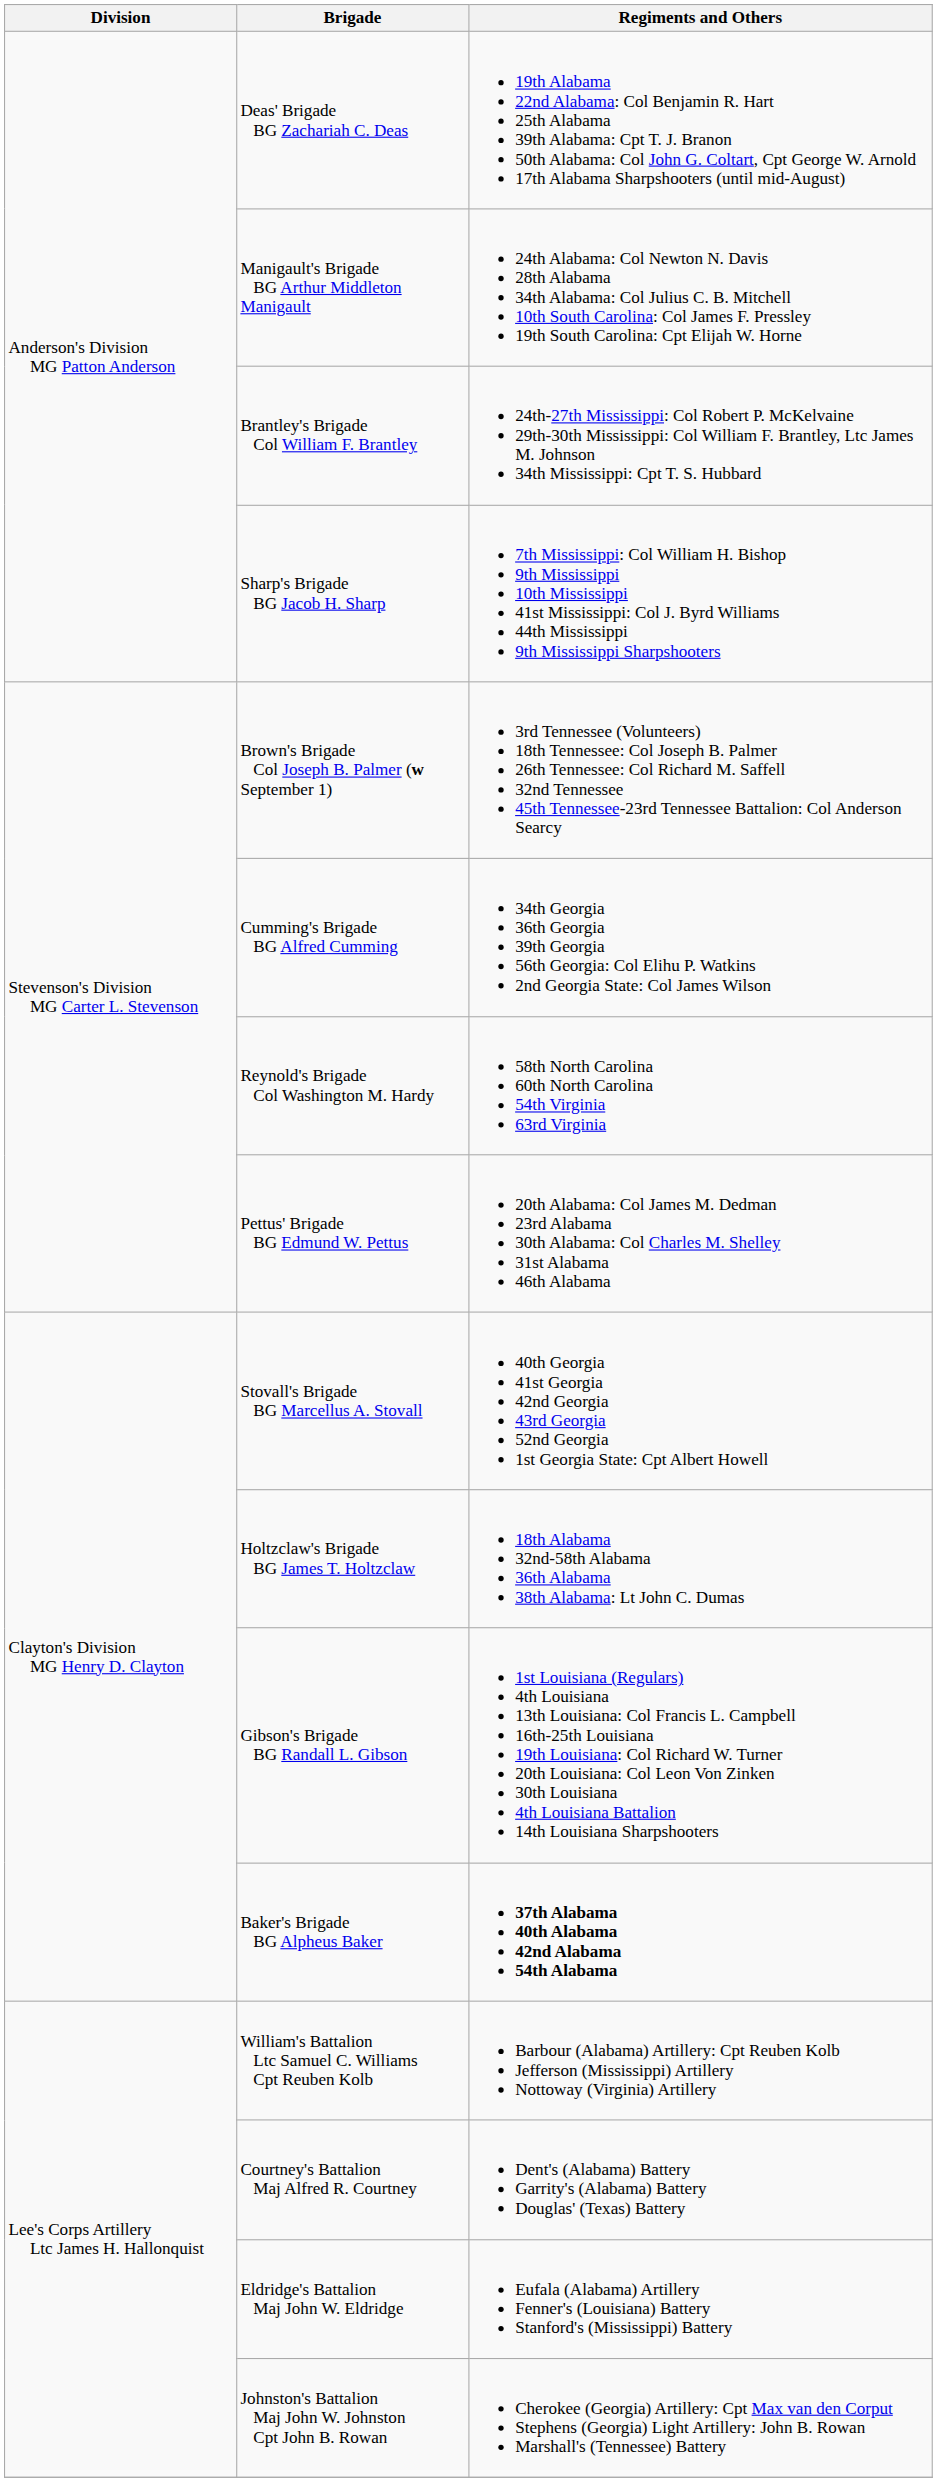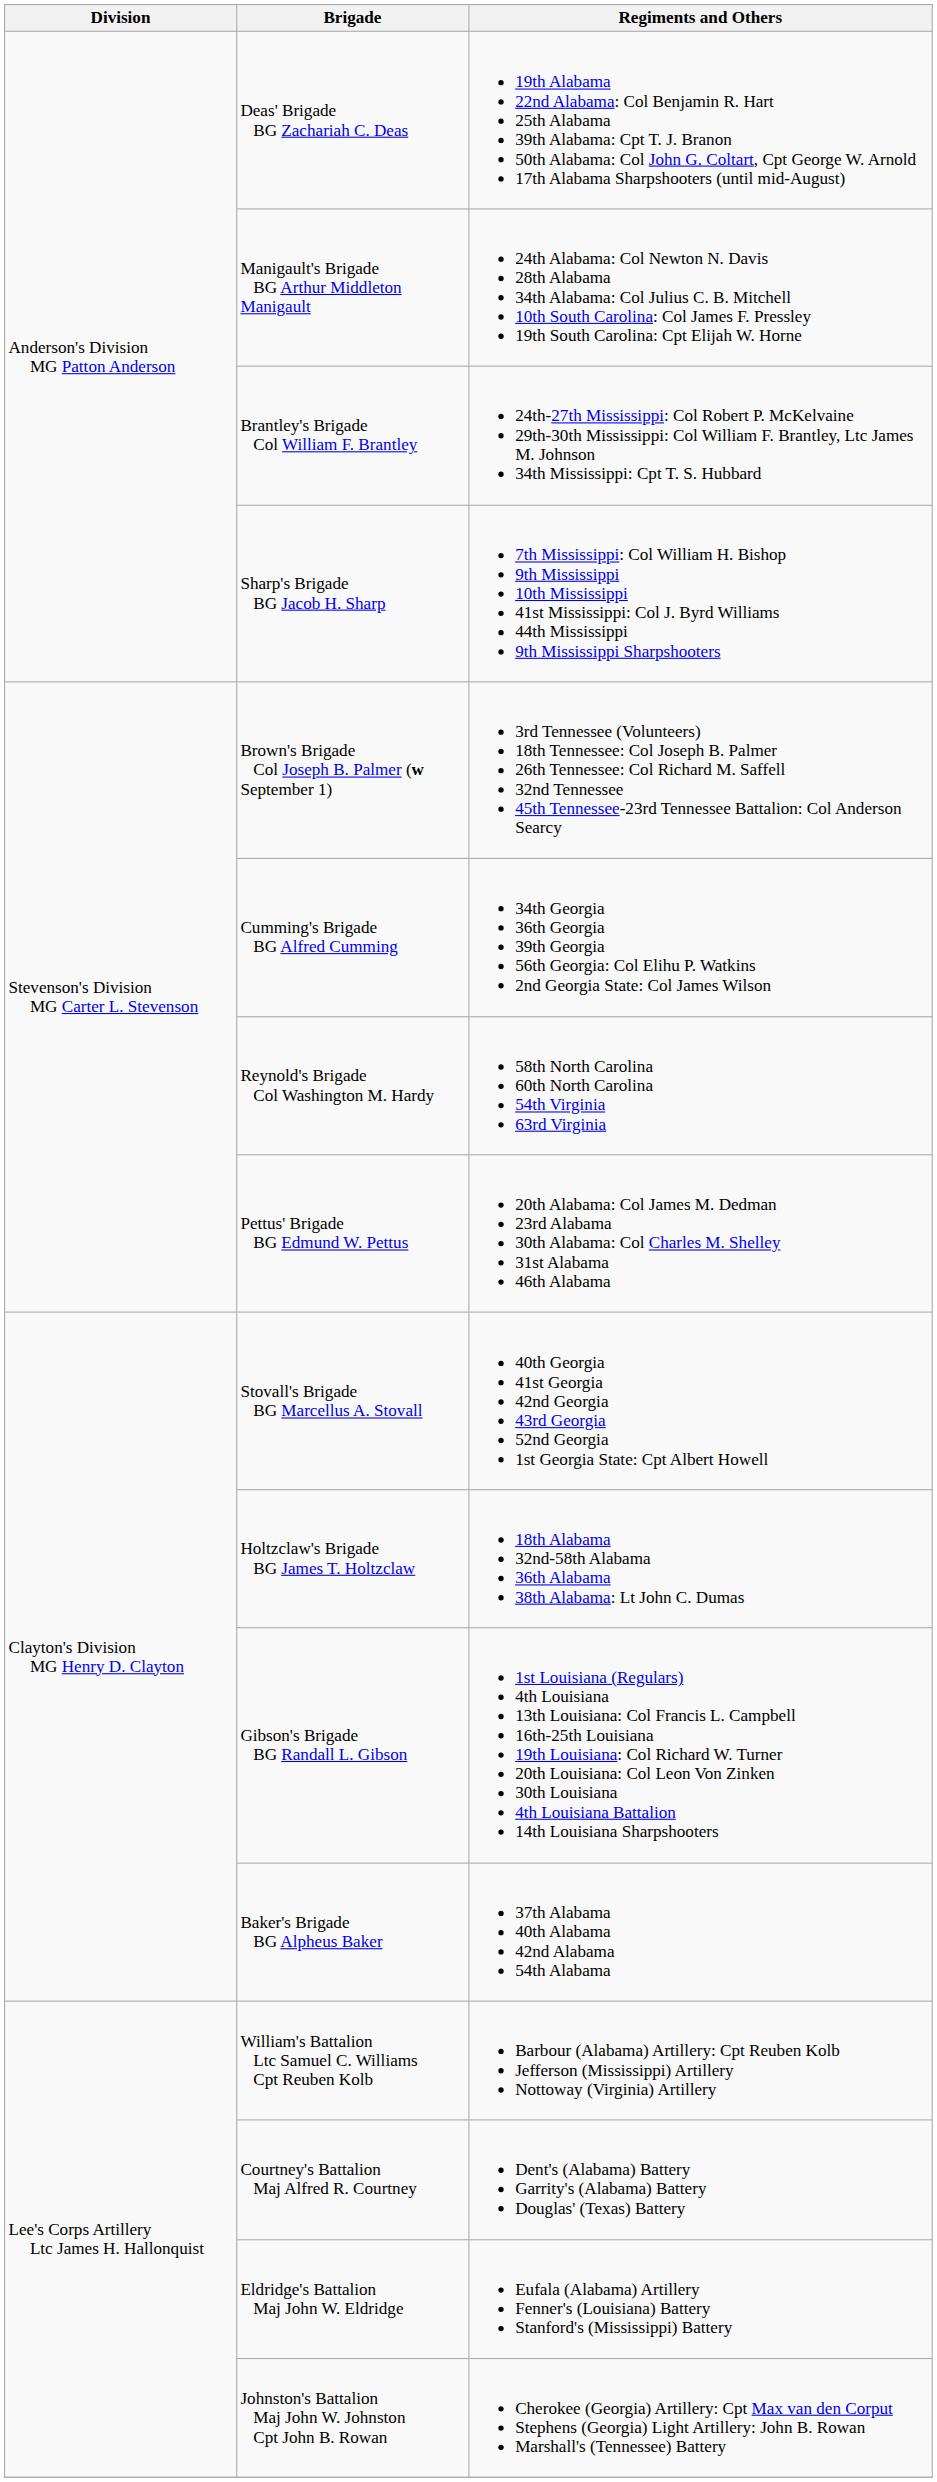Baker's Brigade BG Alpheus Baker | Regiments and Others: bold -> normal
